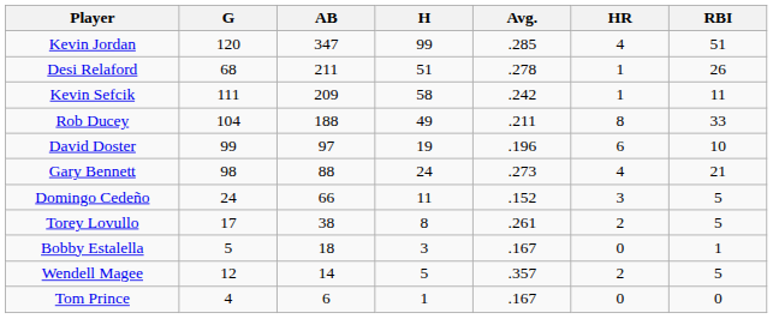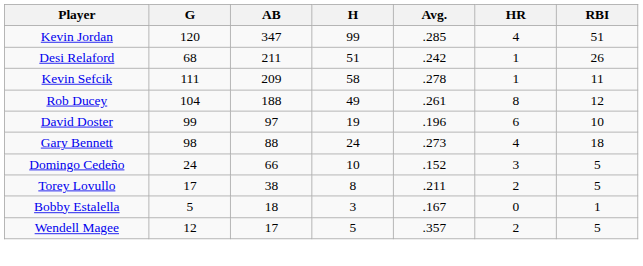Desi Relaford | Avg.: .278 -> .242
Kevin Sefcik | Avg.: .242 -> .278
Rob Ducey | Avg.: .211 -> .261
Rob Ducey | RBI: 33 -> 12
Gary Bennett | RBI: 21 -> 18
Domingo Cedeño | H: 11 -> 10
Torey Lovullo | Avg.: .261 -> .211
Wendell Magee | AB: 14 -> 17
- row: Tom Prince | 4 | 6 | 1 | .167 | 0 | 0
